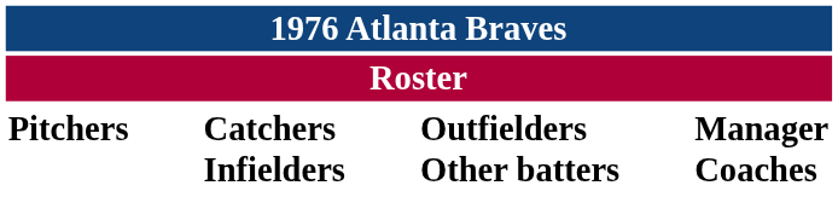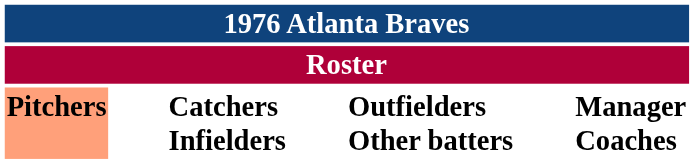Pitchers | column 1: no background -> lightsalmon background
